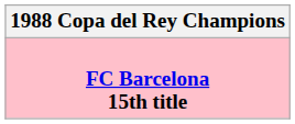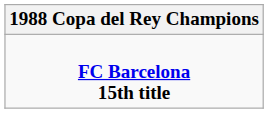row 2 | column 1: pink background -> no background
